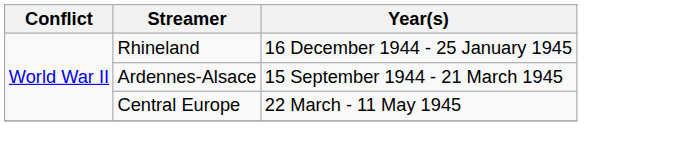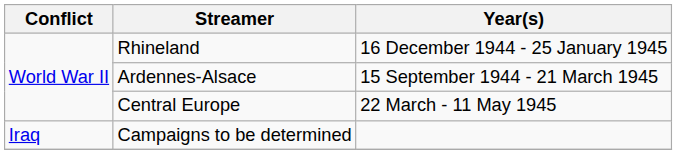+ row: Iraq | Campaigns to be determined
